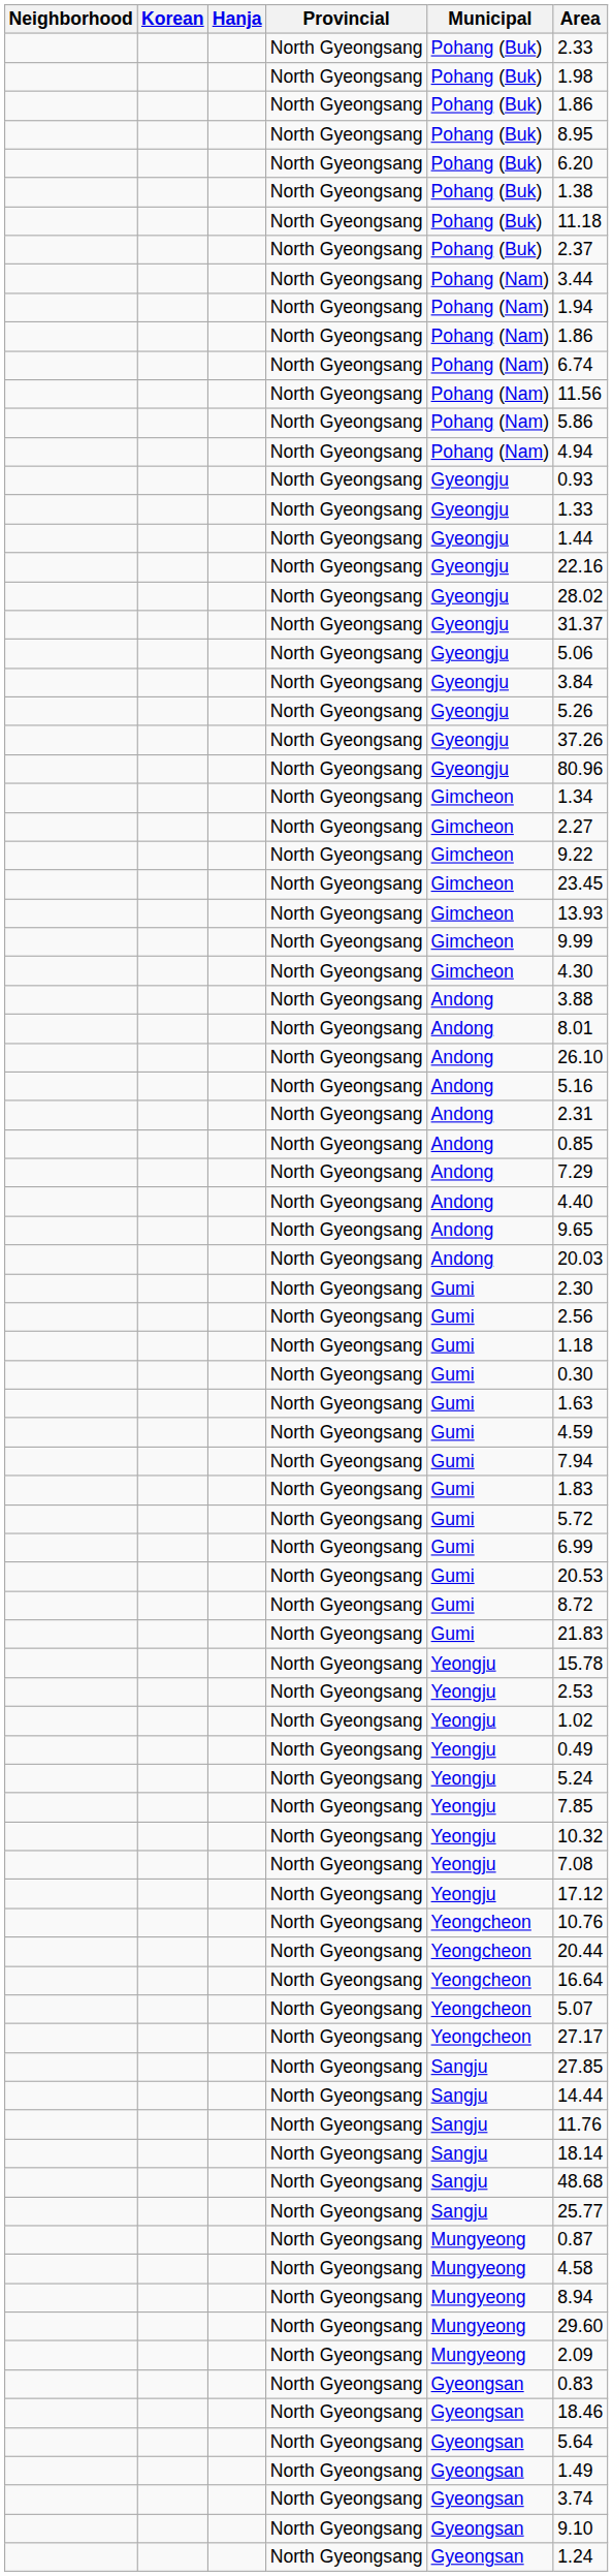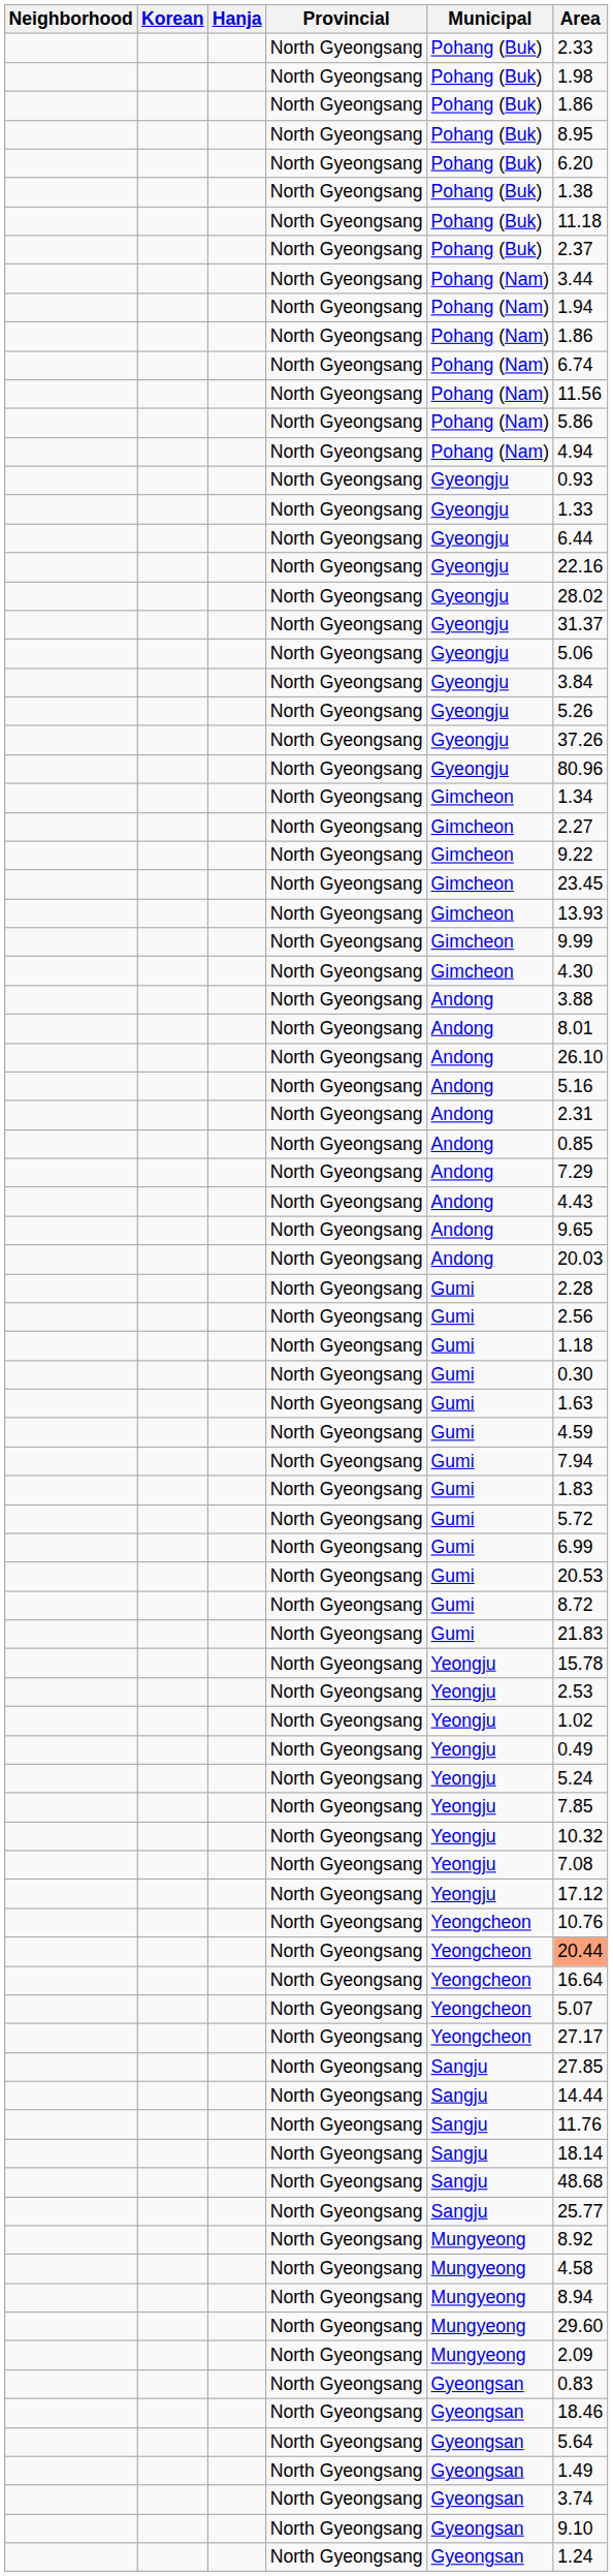row 19 | Area: 1.44 -> 6.44
row 42 | Area: 4.40 -> 4.43
row 45 | Area: 2.30 -> 2.28
row 68 | Area: no background -> lightsalmon background
row 78 | Area: 0.87 -> 8.92
